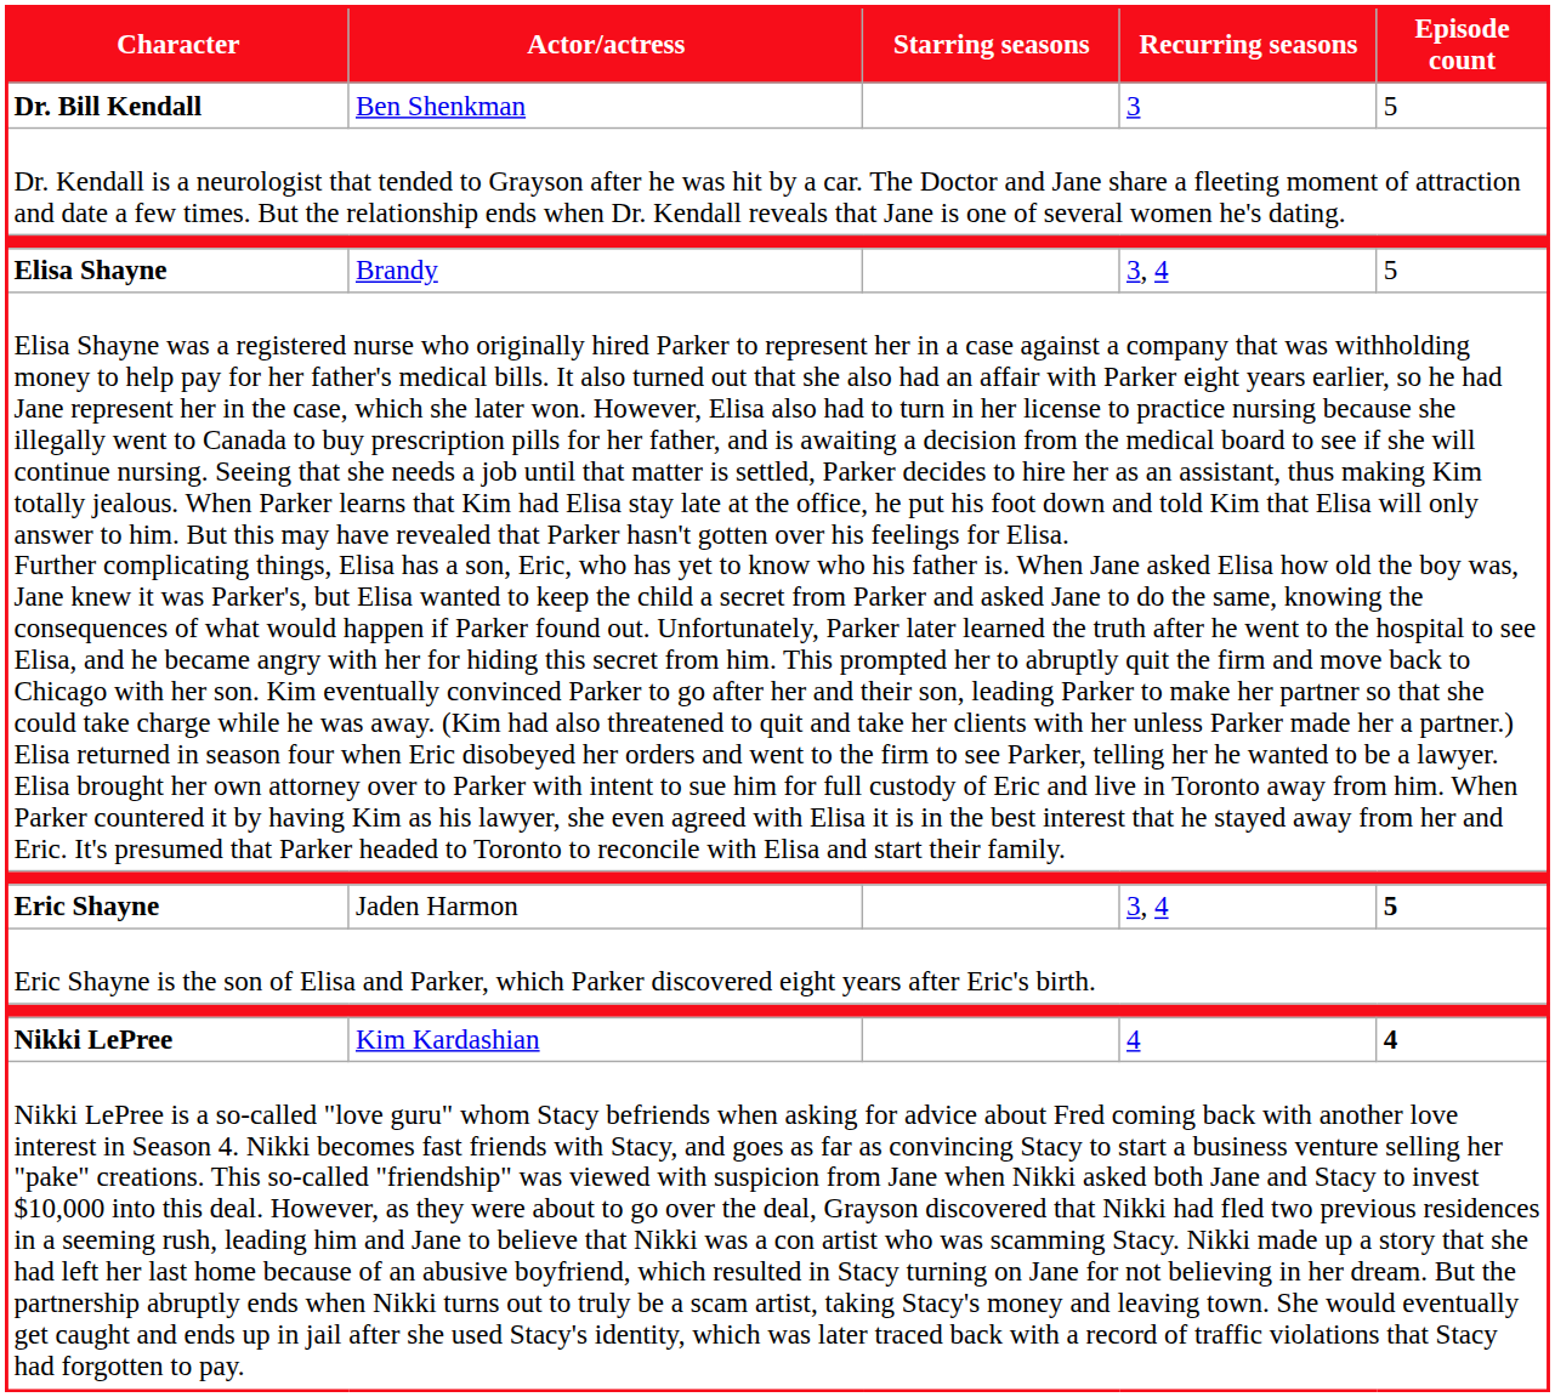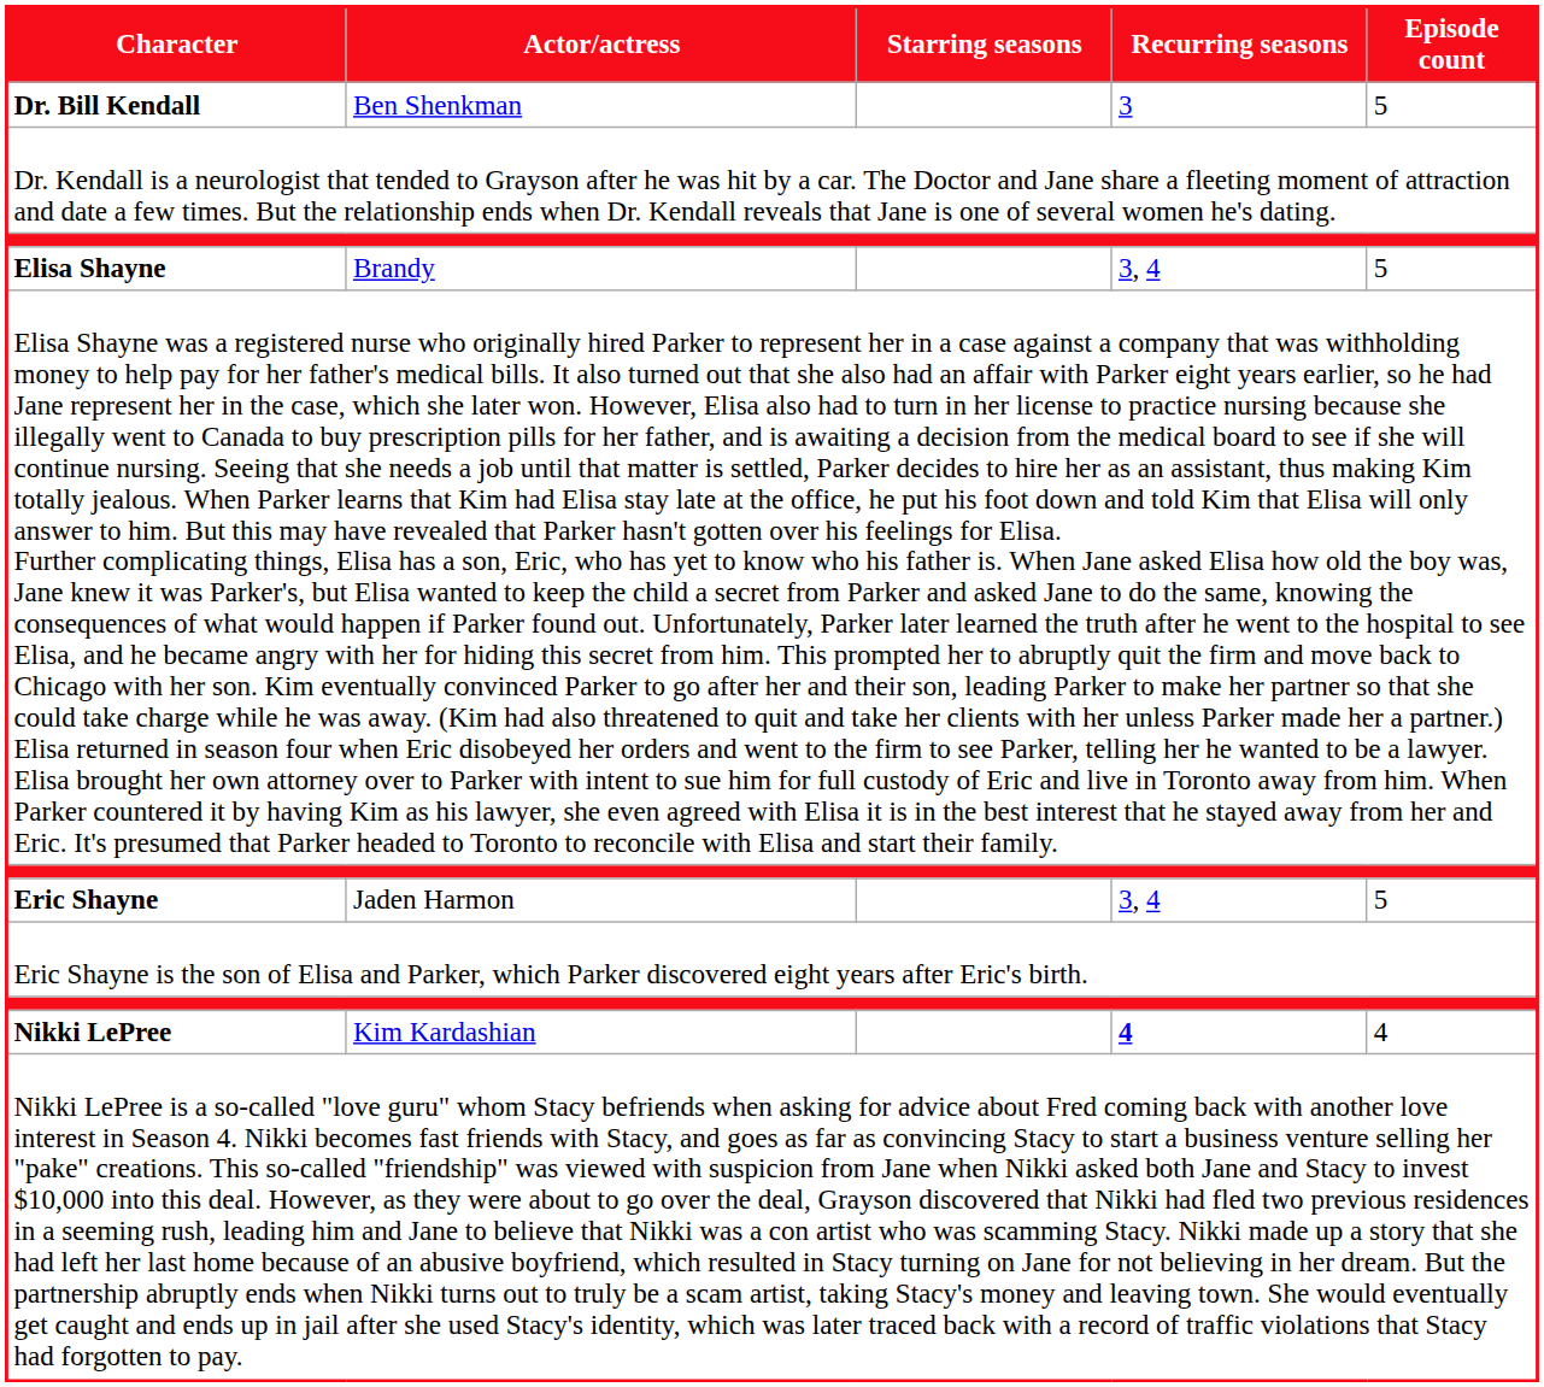Eric Shayne | Episode count: bold -> normal
Nikki LePree | Recurring seasons: normal -> bold
Nikki LePree | Episode count: bold -> normal
